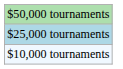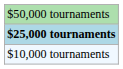row 2 | column 1: normal -> bold
